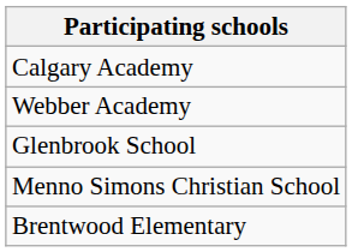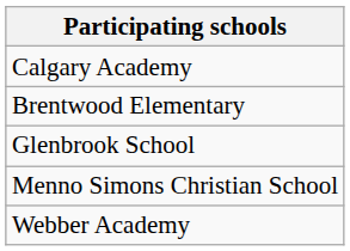row 3 | column 1: Webber Academy -> Brentwood Elementary
row 6 | column 1: Brentwood Elementary -> Webber Academy
